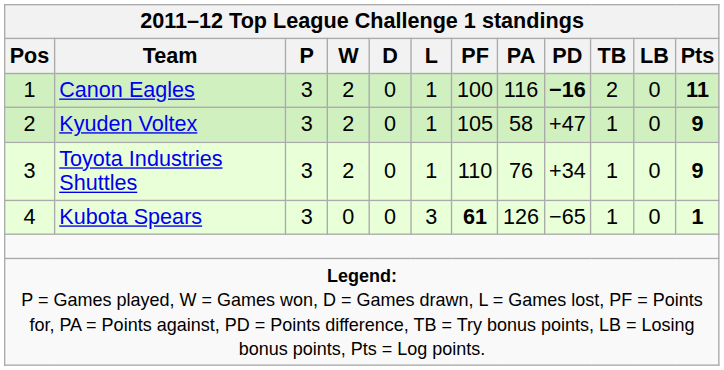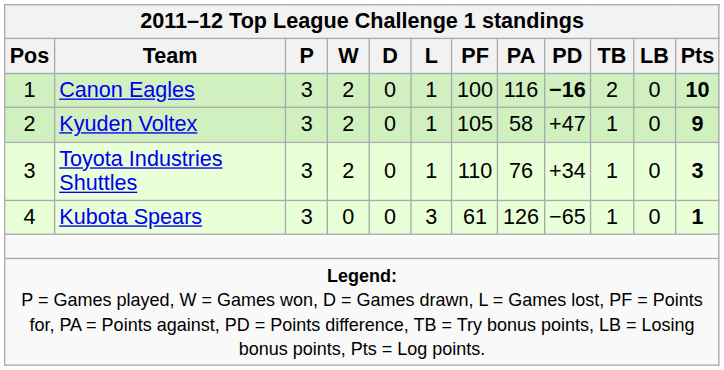Canon Eagles | Pts: 11 -> 10
Toyota Industries Shuttles | Pts: 9 -> 3
Kubota Spears | PF: bold -> normal
